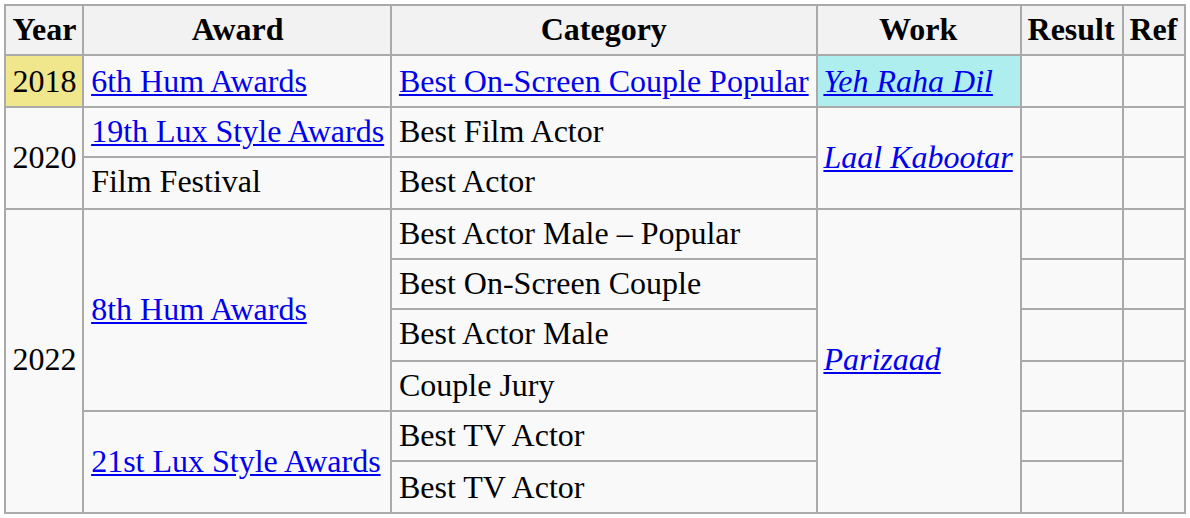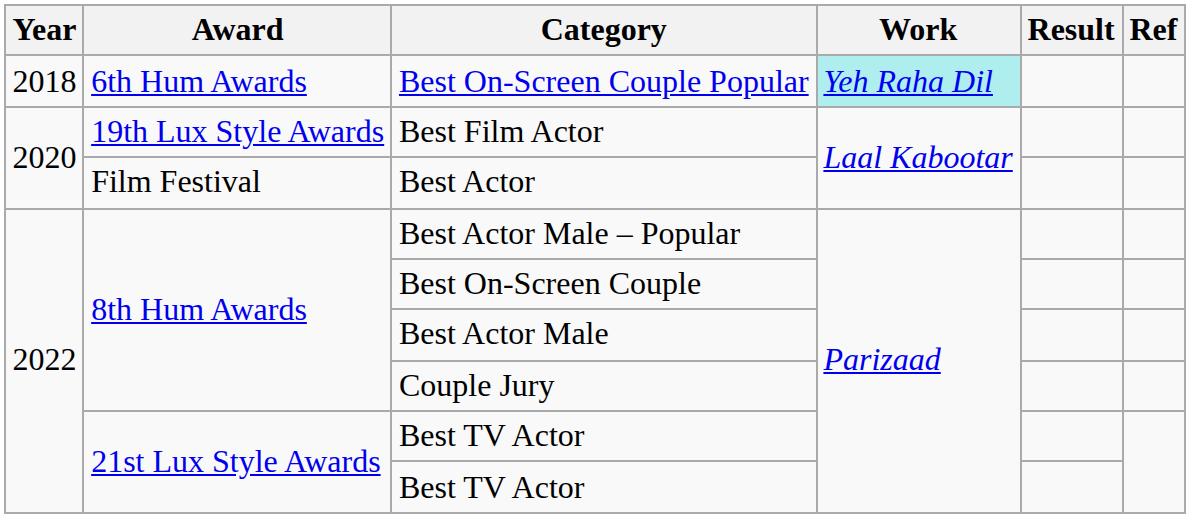Best On-Screen Couple Popular | Year: khaki background -> no background
